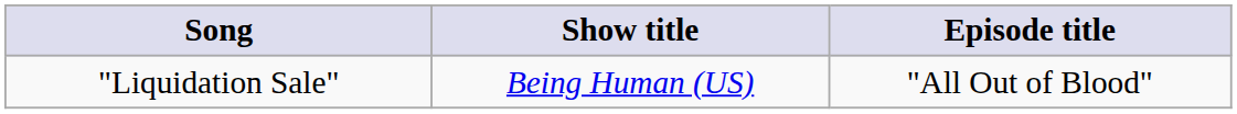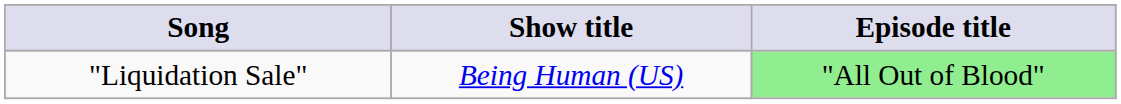row 2 | Episode title: no background -> lightgreen background
